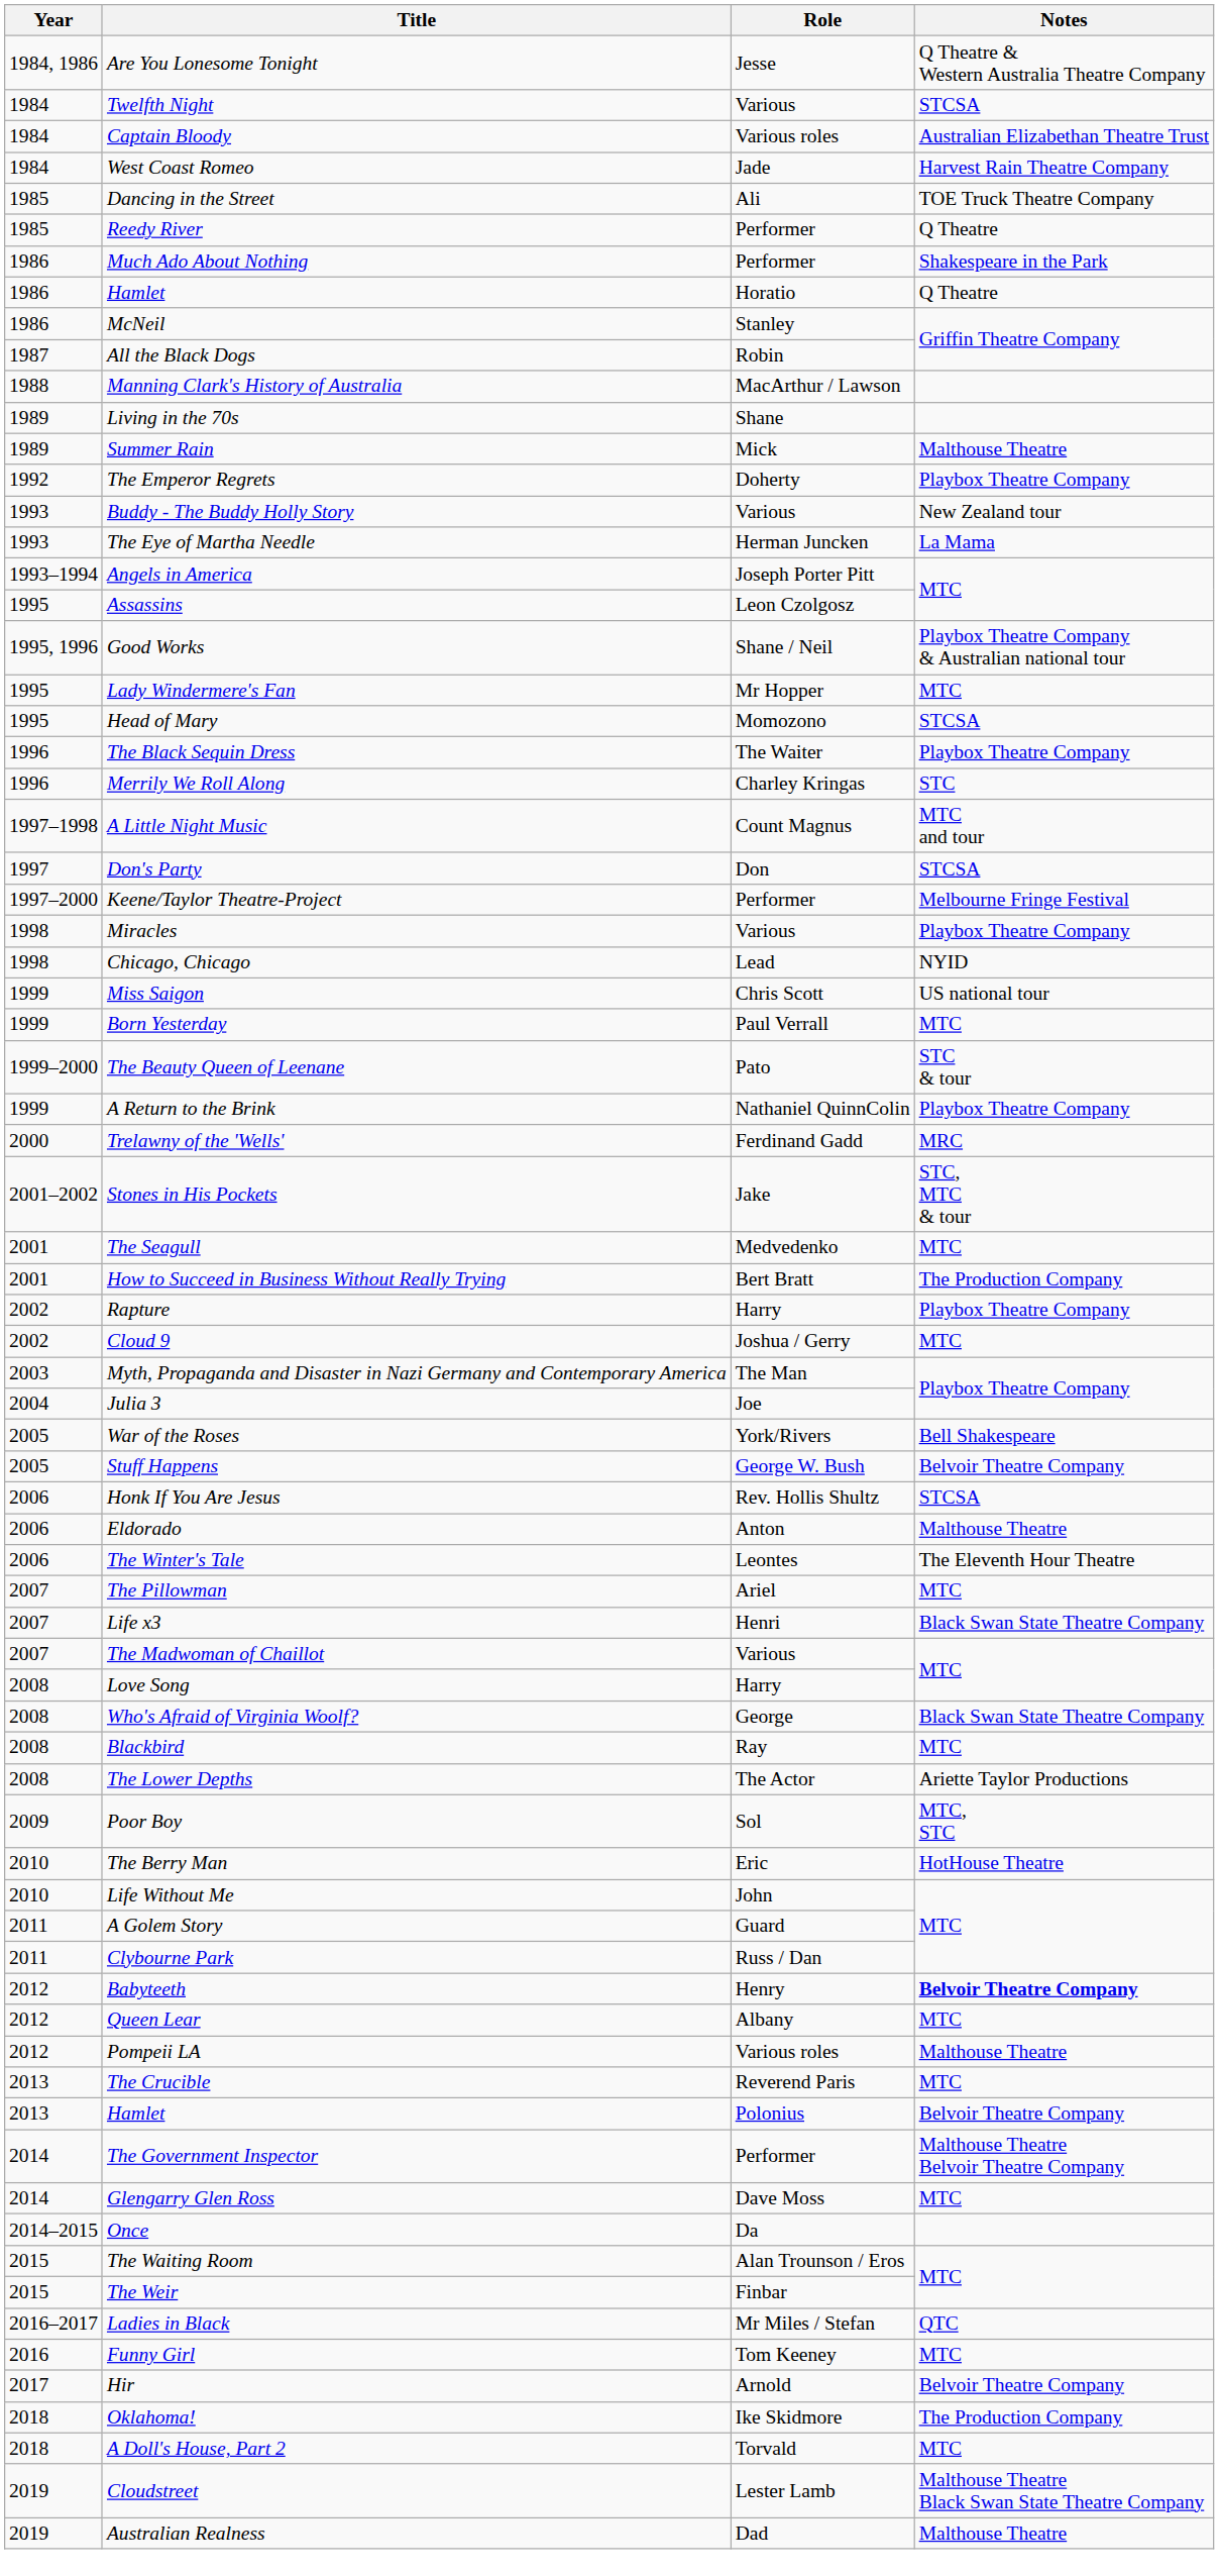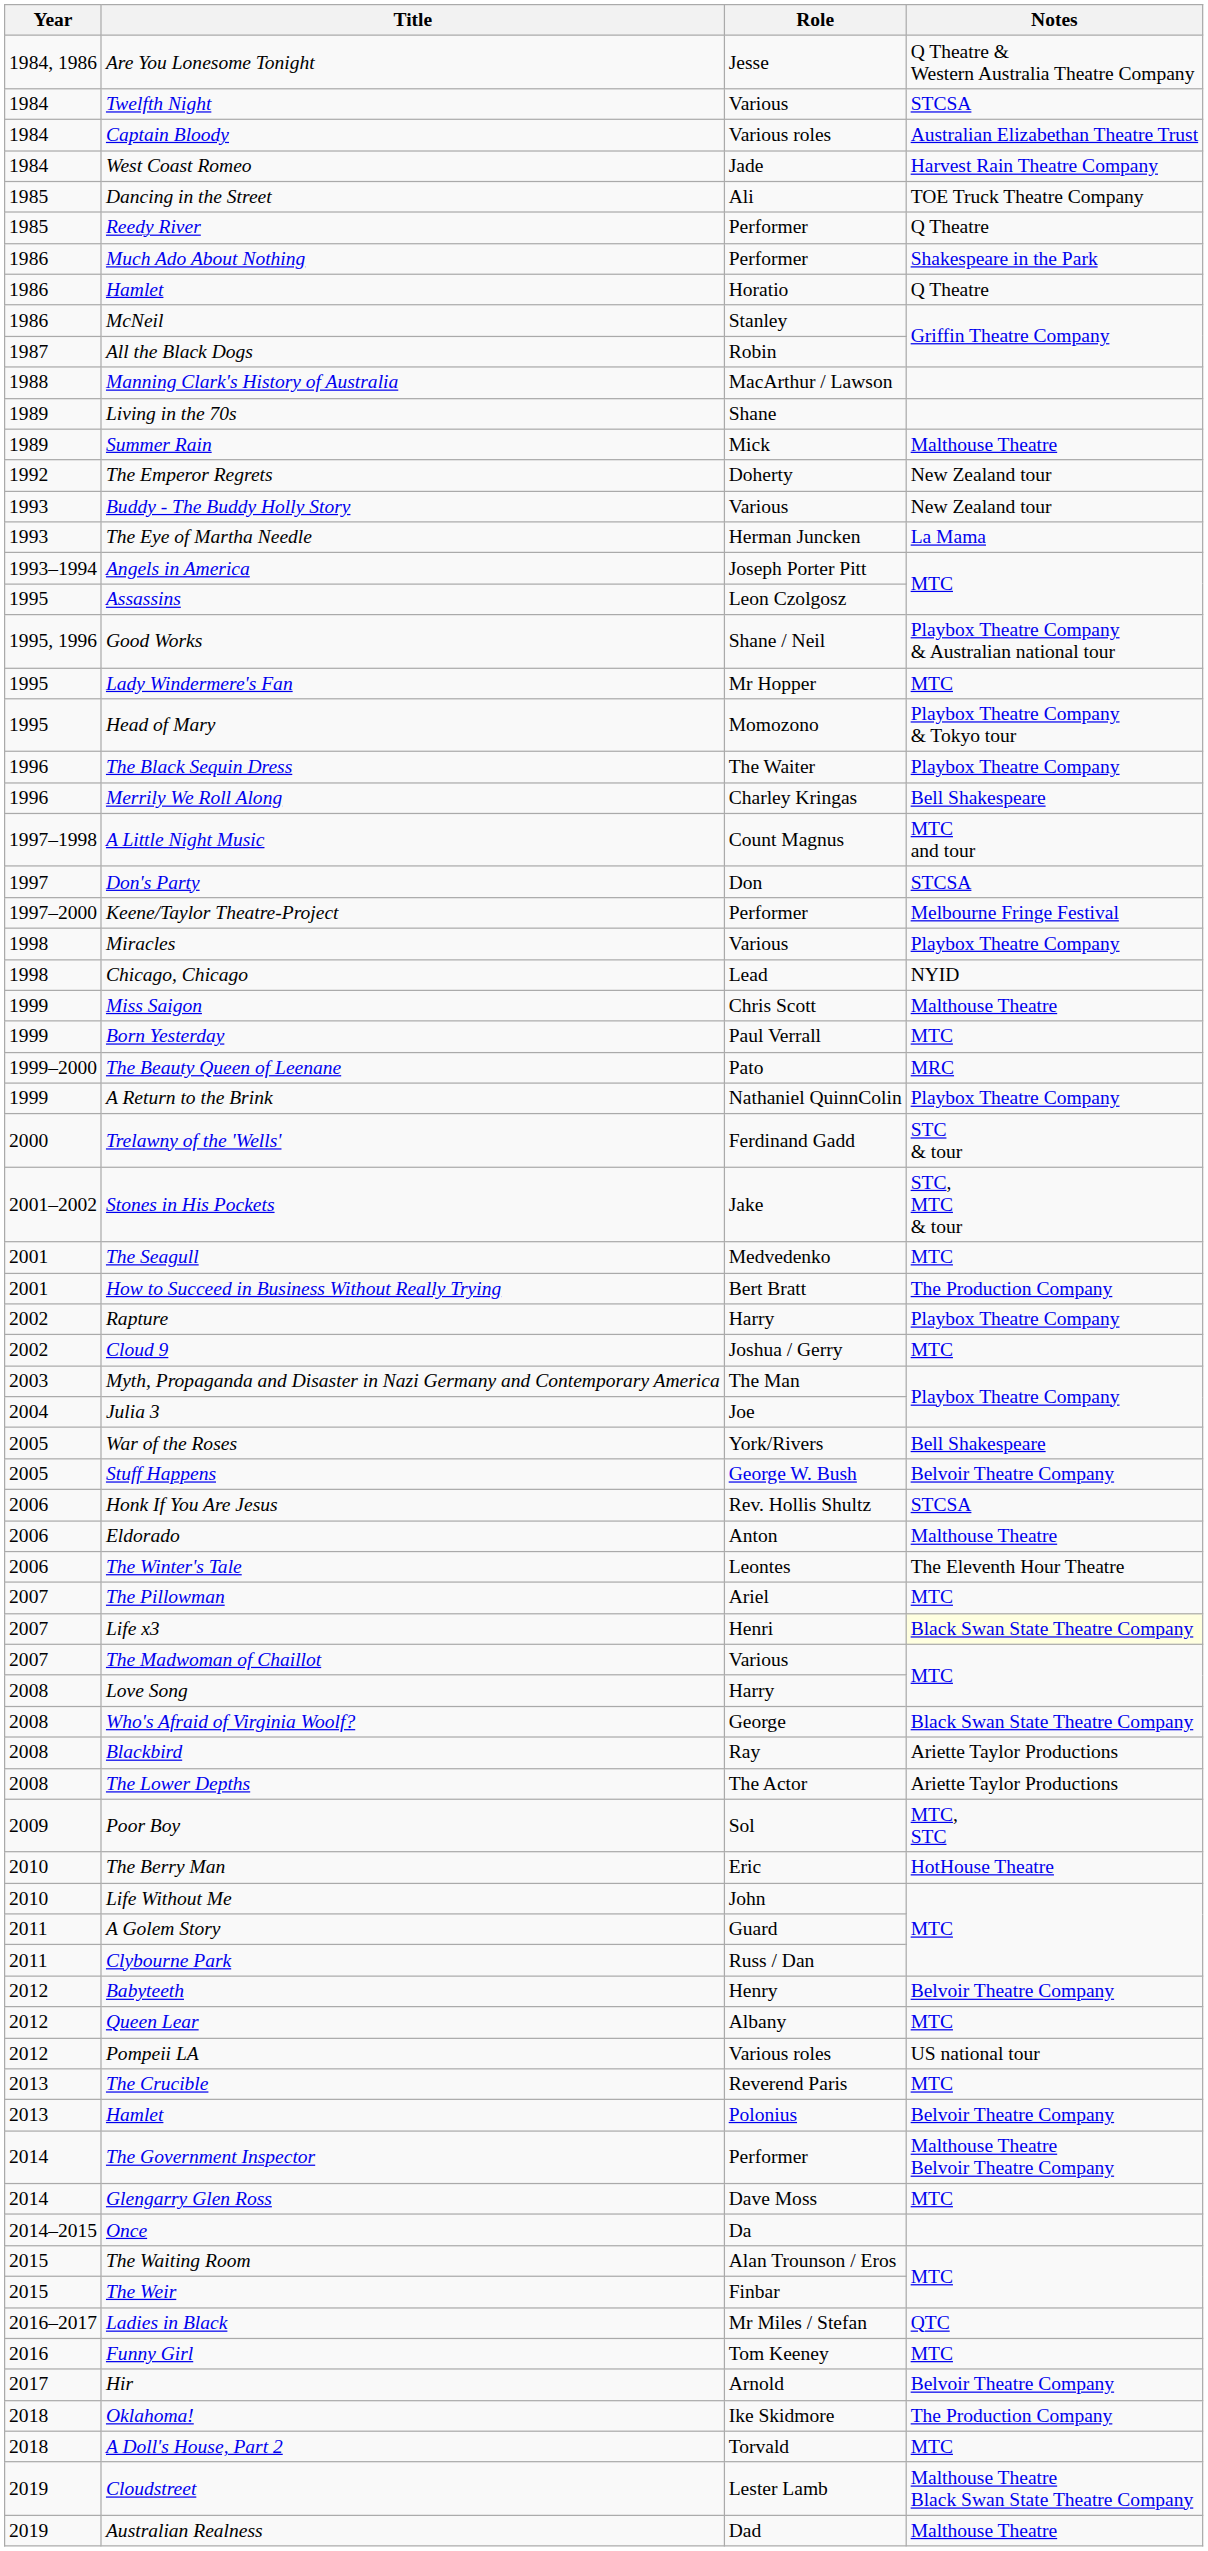The Emperor Regrets | Notes: Playbox Theatre Company -> New Zealand tour
Head of Mary | Notes: STCSA -> Playbox Theatre Company & Tokyo tour
Merrily We Roll Along | Notes: STC -> Bell Shakespeare
Miss Saigon | Notes: US national tour -> Malthouse Theatre
The Beauty Queen of Leenane | Notes: STC & tour -> MRC
Trelawny of the 'Wells' | Notes: MRC -> STC & tour
Life x3 | Notes: no background -> lightyellow background
Blackbird | Notes: MTC -> Ariette Taylor Productions
Babyteeth | Notes: bold -> normal
Pompeii LA | Notes: Malthouse Theatre -> US national tour
